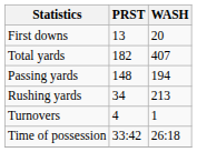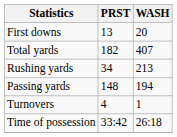rows swapped: Rushing yards <-> Passing yards
